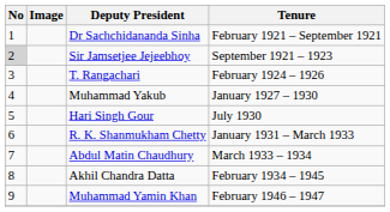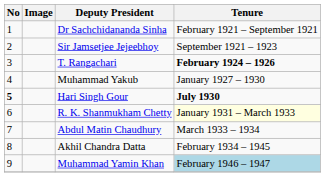Sir Jamsetjee Jejeebhoy | No: lightgrey background -> no background
T. Rangachari | Tenure: normal -> bold
Hari Singh Gour | No: normal -> bold
Hari Singh Gour | Tenure: normal -> bold
R. K. Shanmukham Chetty | Tenure: no background -> lightyellow background
Muhammad Yamin Khan | Tenure: no background -> lightblue background
